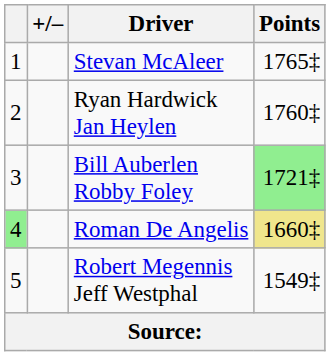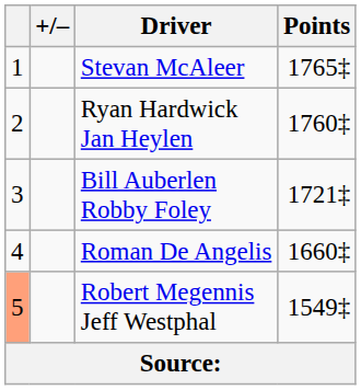Bill Auberlen Robby Foley | Points: lightgreen background -> no background
Roman De Angelis | column 1: lightgreen background -> no background
Roman De Angelis | Points: khaki background -> no background
Robert Megennis Jeff Westphal | column 1: no background -> lightsalmon background
